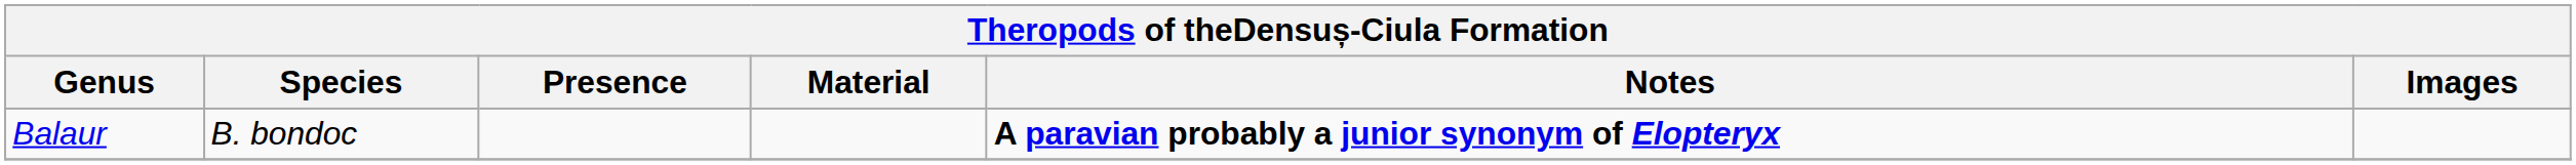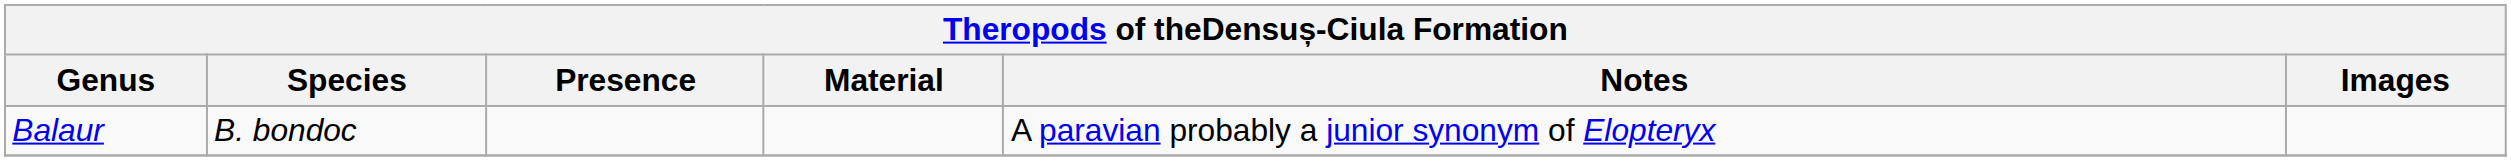Balaur | Notes: bold -> normal
